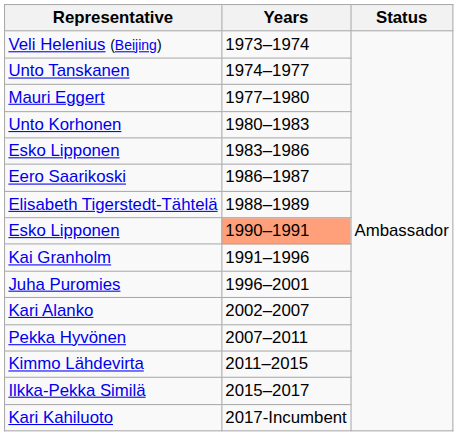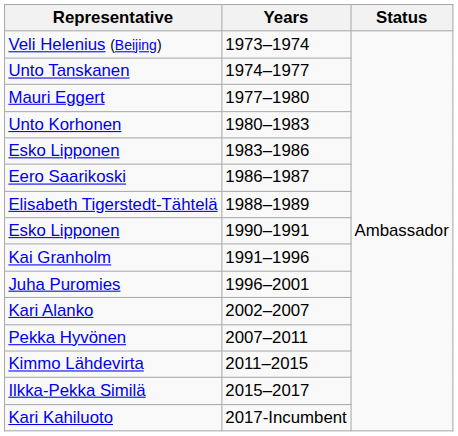Esko Lipponen / 1990–1991 | Years: lightsalmon background -> no background
